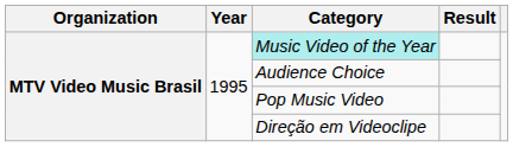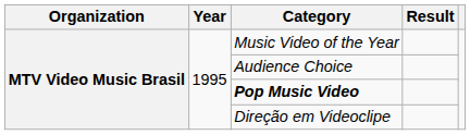Music Video of the Year | Category: paleturquoise background -> no background
Pop Music Video | Category: normal -> bold
